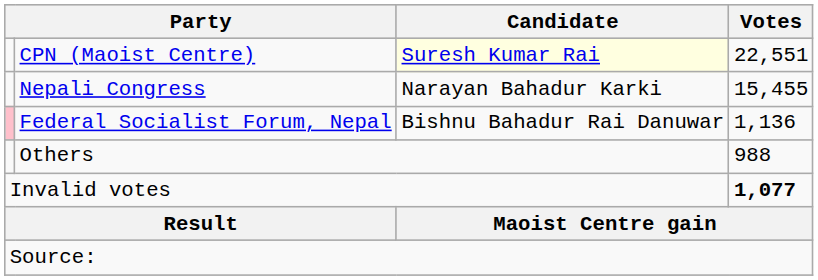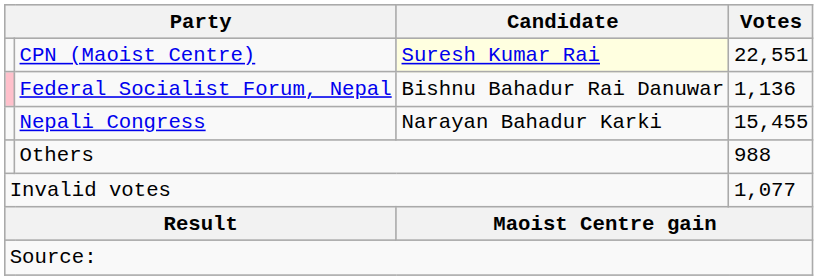rows swapped: Nepali Congress <-> Federal Socialist Forum, Nepal
Invalid votes | Votes: bold -> normal
